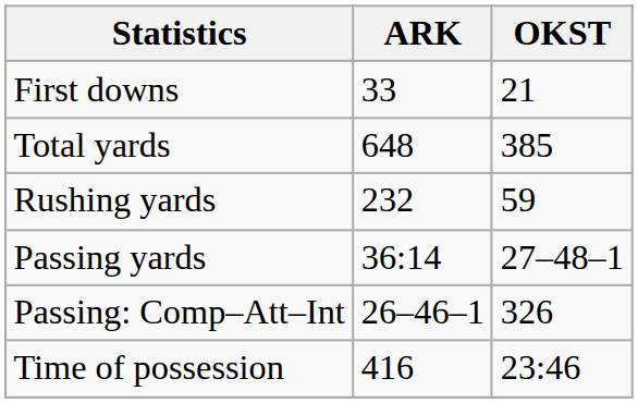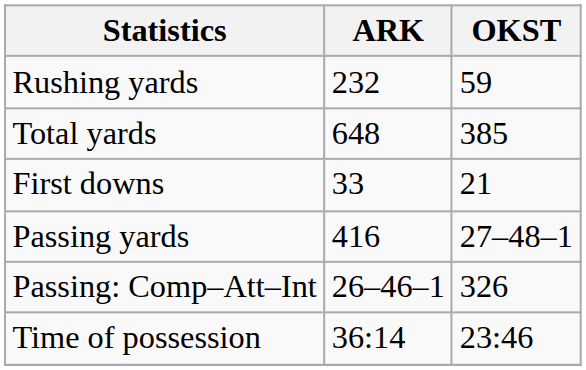rows swapped: First downs <-> Rushing yards
Passing yards | ARK: 36:14 -> 416
Time of possession | ARK: 416 -> 36:14
